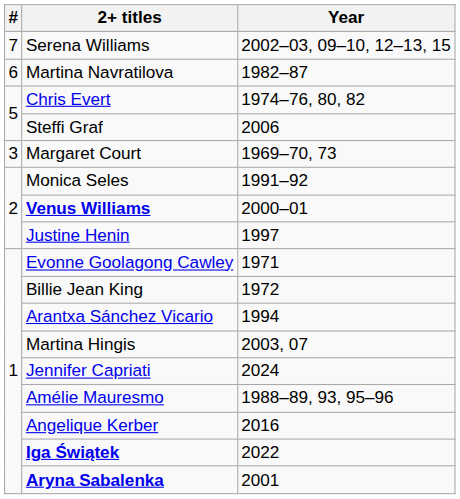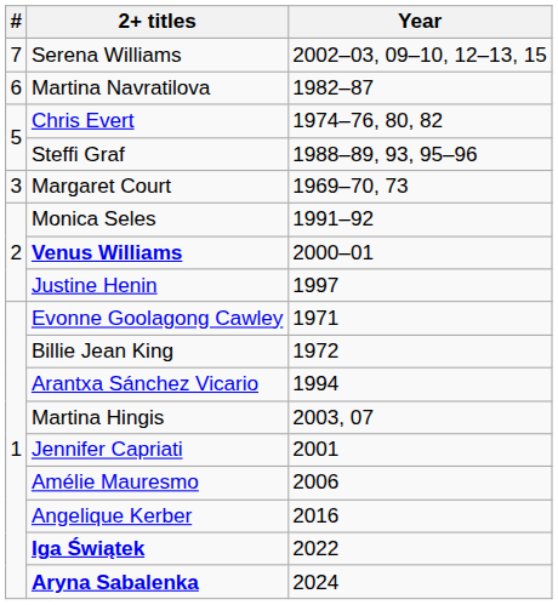Steffi Graf | Year: 2006 -> 1988–89, 93, 95–96
Jennifer Capriati | Year: 2024 -> 2001
Amélie Mauresmo | Year: 1988–89, 93, 95–96 -> 2006
Aryna Sabalenka | Year: 2001 -> 2024
